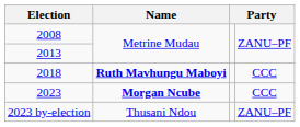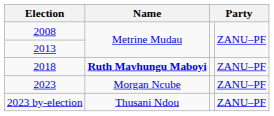2018 | column 4: CCC -> ZANU–PF
2023 | Name: bold -> normal
2023 | column 4: CCC -> ZANU–PF
